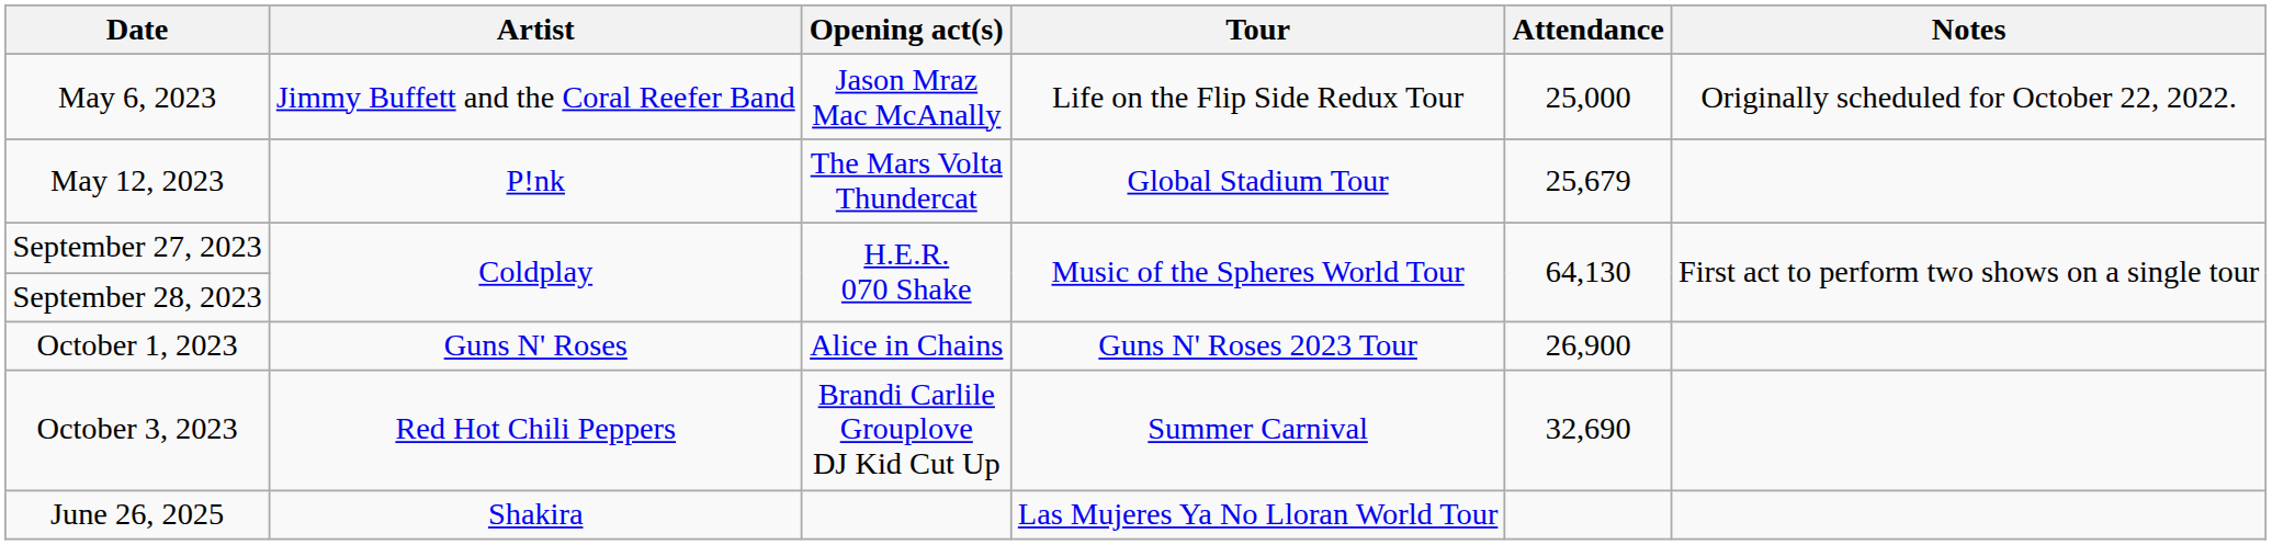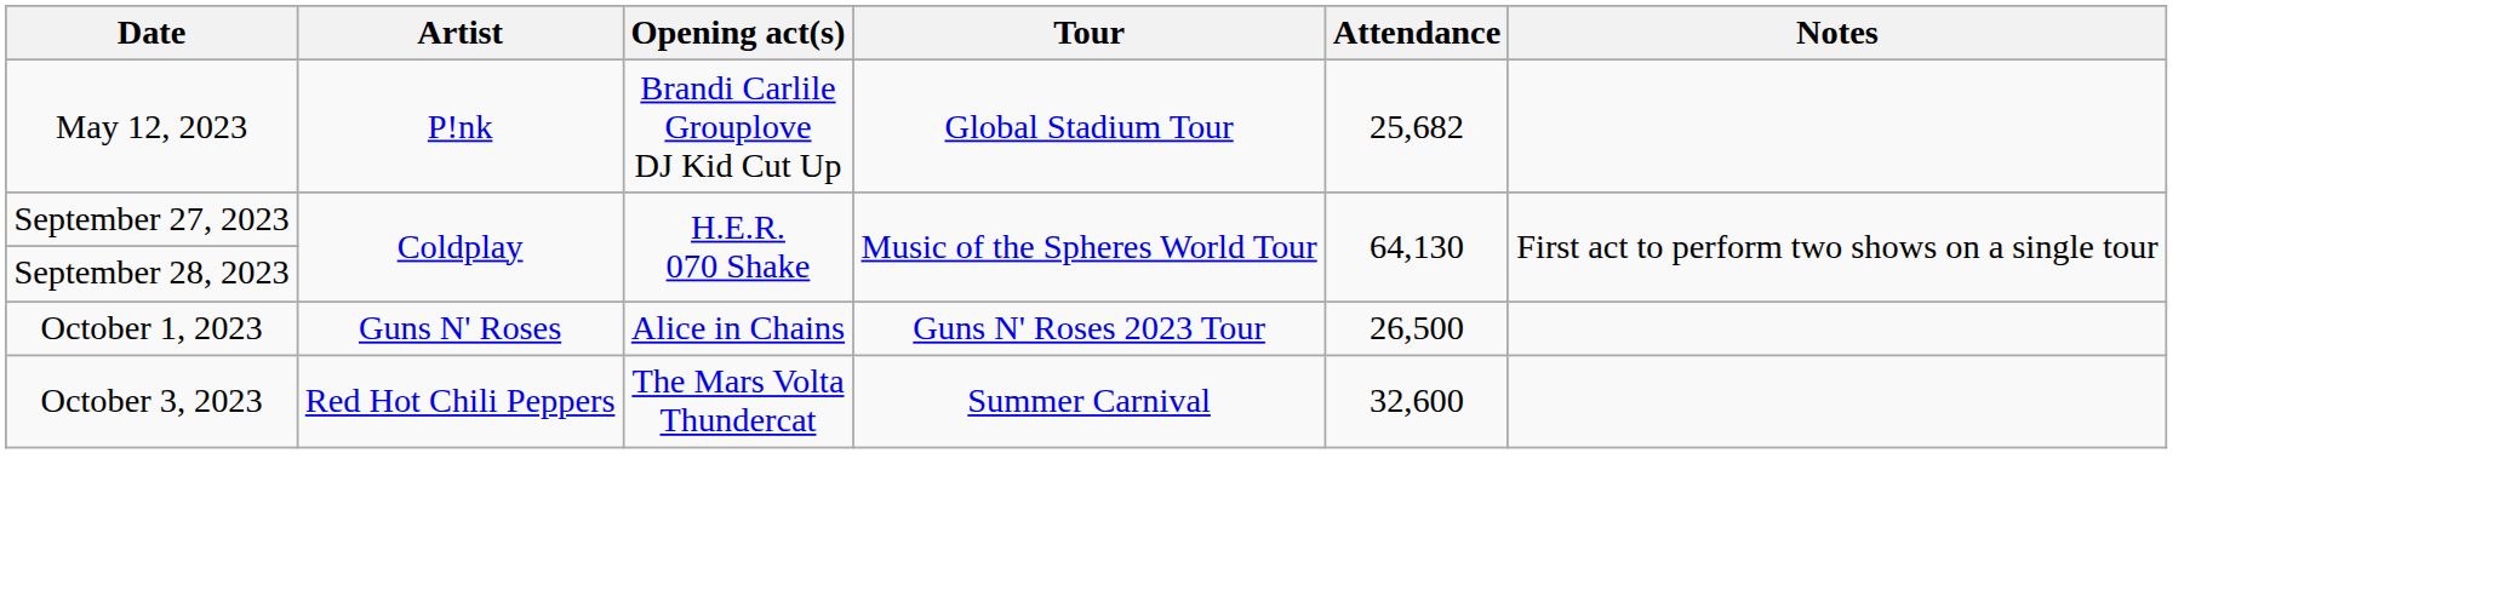- row: May 6, 2023 | Jimmy Buffett and the Coral Reefer Band | Jason Mraz Mac McAnally | Life on the Flip Side Redux Tour | 25,000 | Originally scheduled for October 22, 2022.
May 12, 2023 | Opening act(s): The Mars Volta Thundercat -> Brandi Carlile Grouplove DJ Kid Cut Up
May 12, 2023 | Attendance: 25,679 -> 25,682
October 1, 2023 | Attendance: 26,900 -> 26,500
October 3, 2023 | Opening act(s): Brandi Carlile Grouplove DJ Kid Cut Up -> The Mars Volta Thundercat
October 3, 2023 | Attendance: 32,690 -> 32,600
- row: June 26, 2025 | Shakira | Las Mujeres Ya No Lloran World Tour
